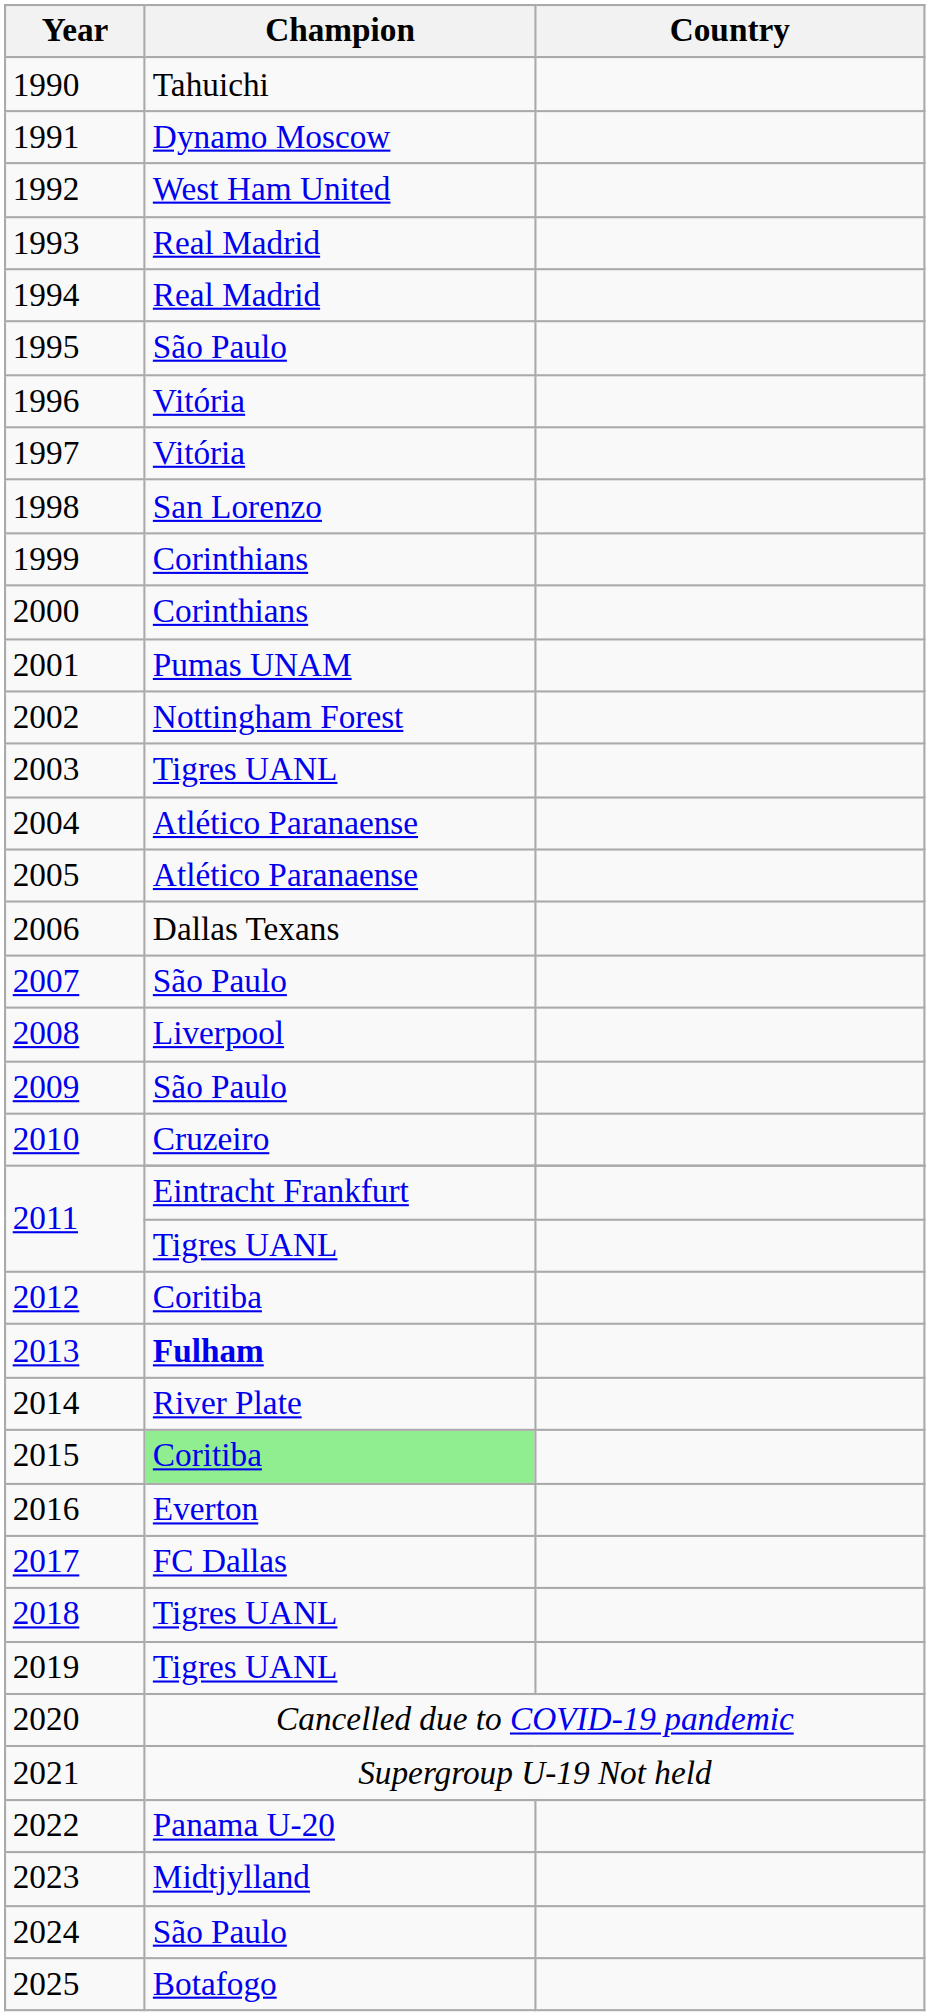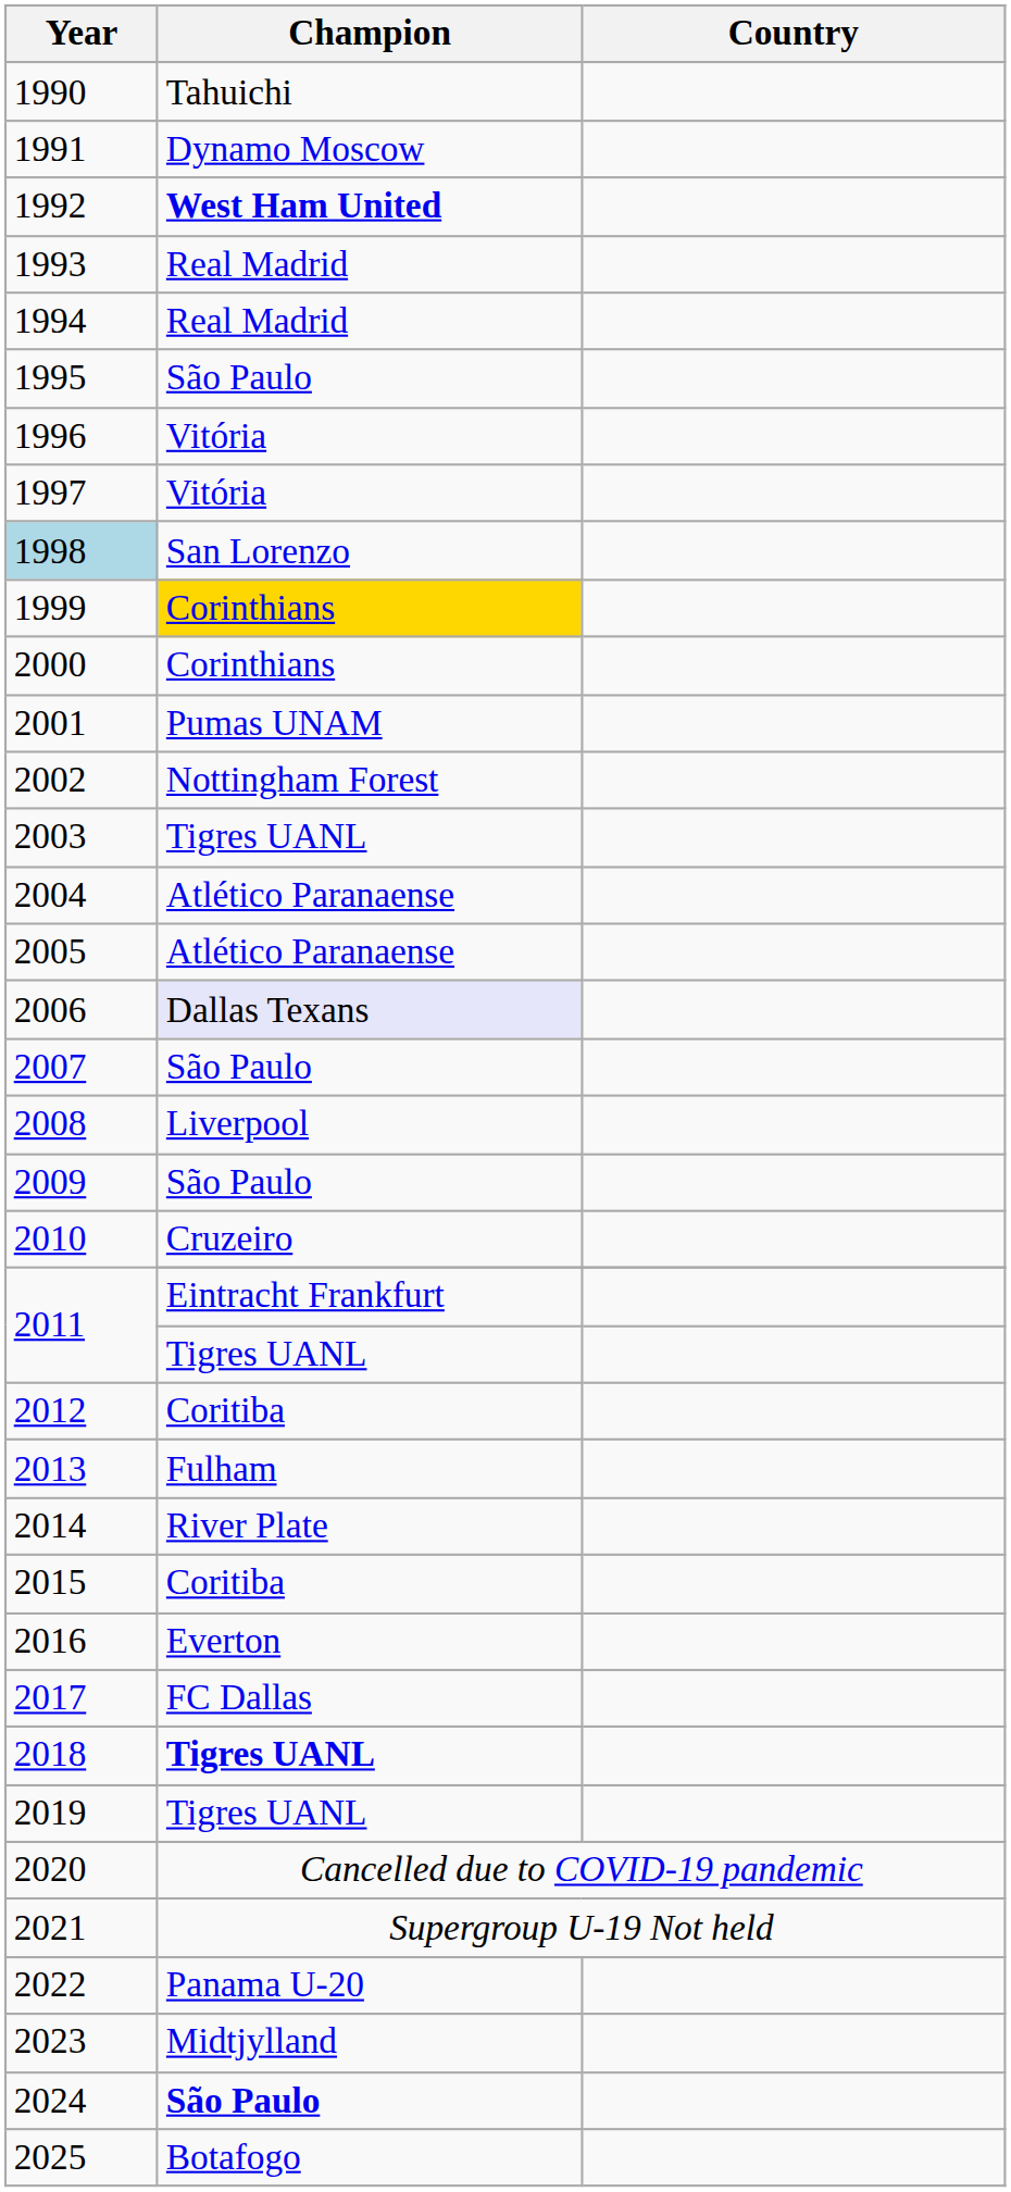1992 | Champion: normal -> bold
1998 | Year: no background -> lightblue background
1999 | Champion: no background -> gold background
2006 | Champion: no background -> lavender background
2013 | Champion: bold -> normal
2015 | Champion: lightgreen background -> no background
2018 | Champion: normal -> bold
2024 | Champion: normal -> bold
